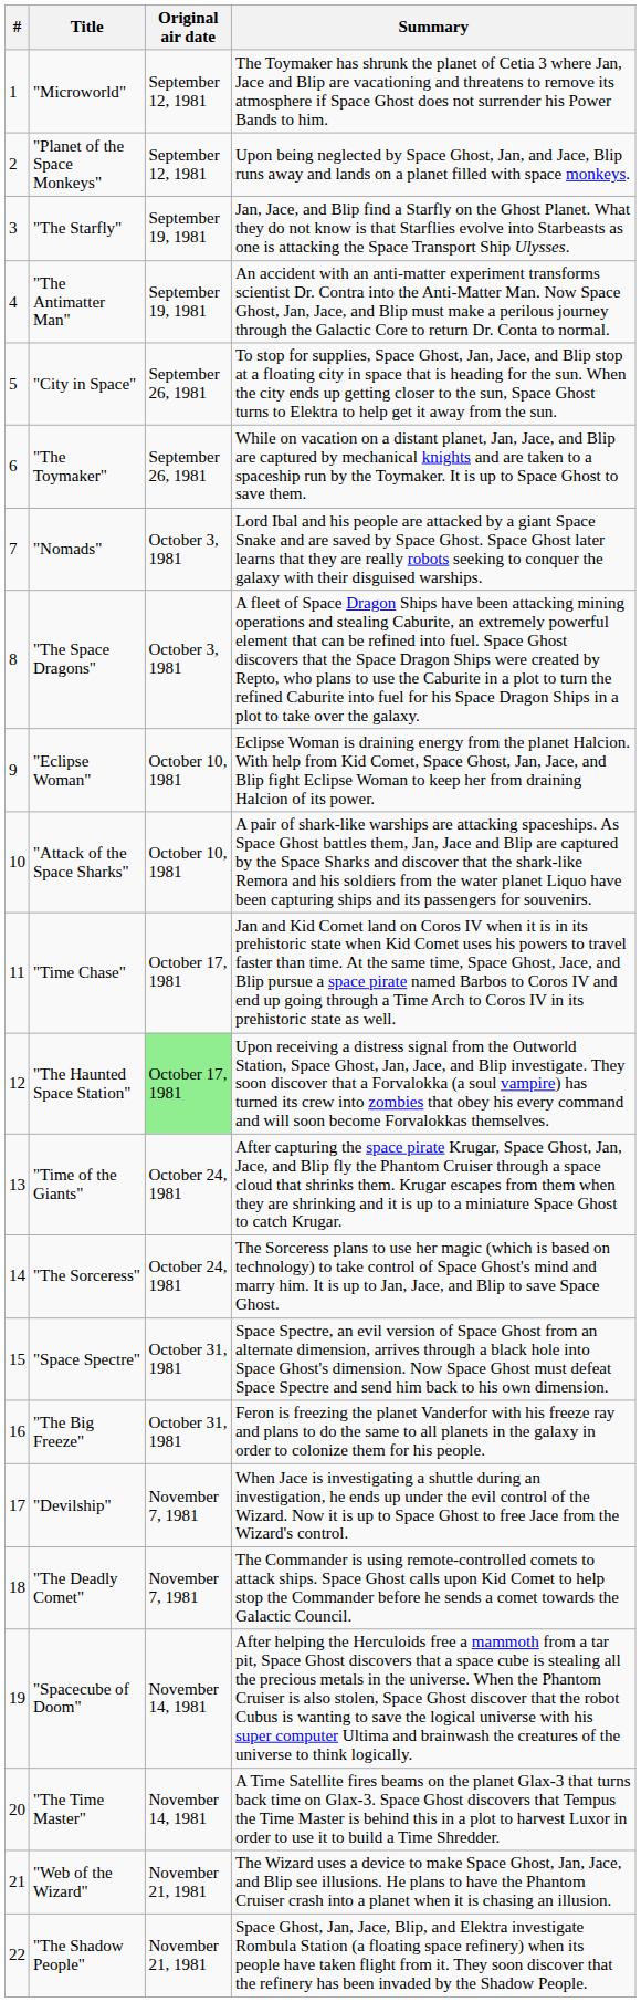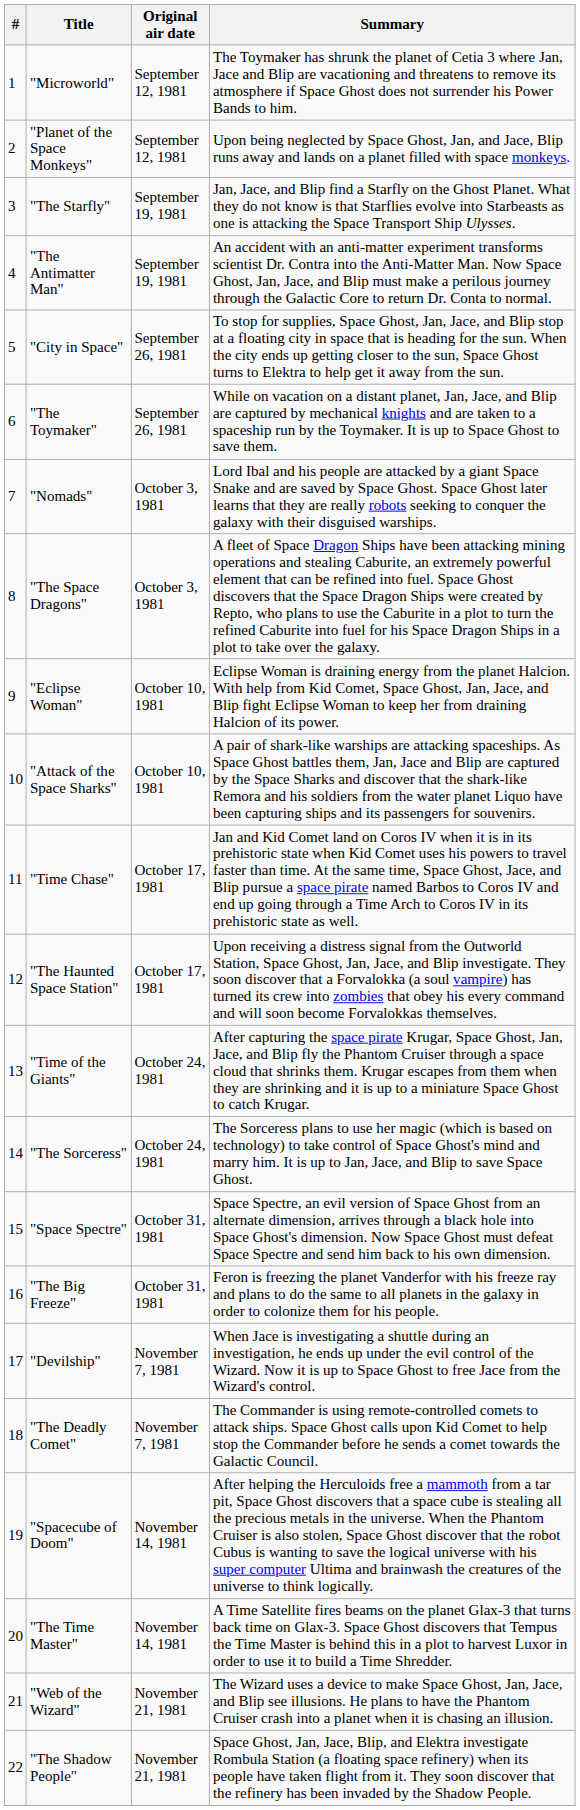"The Haunted Space Station" | Original air date: lightgreen background -> no background
